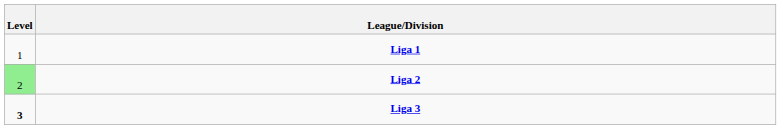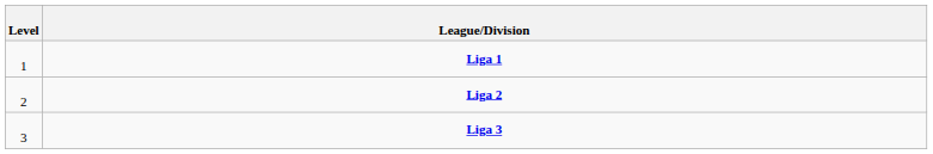Liga 2 | Level: lightgreen background -> no background
Liga 3 | Level: bold -> normal
